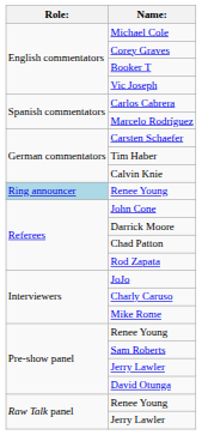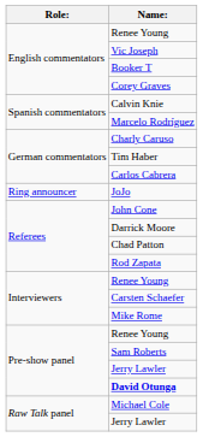row 2 | Name:: Michael Cole -> Renee Young
row 3 | Name:: Corey Graves -> Vic Joseph
row 5 | Name:: Vic Joseph -> Corey Graves
row 6 | Name:: Carlos Cabrera -> Calvin Knie
row 8 | Name:: Carsten Schaefer -> Charly Caruso
row 10 | Name:: Calvin Knie -> Carlos Cabrera
row 11 | Role:: lightblue background -> no background
row 11 | Name:: Renee Young -> JoJo
row 16 | Name:: JoJo -> Renee Young
row 17 | Name:: Charly Caruso -> Carsten Schaefer
row 22 | Name:: normal -> bold
row 23 | Name:: Renee Young -> Michael Cole
